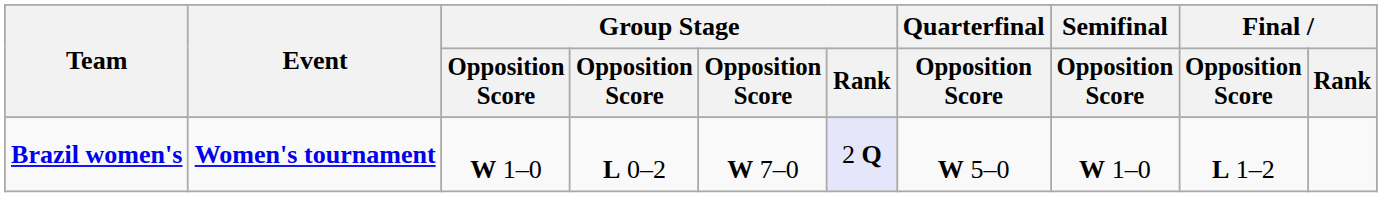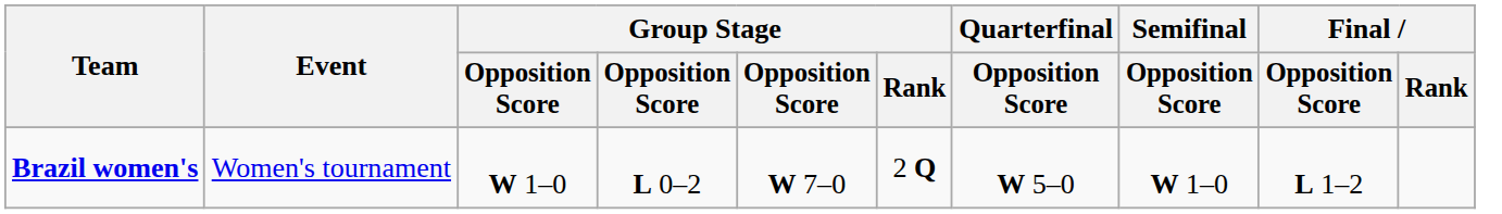Brazil women's | Event: bold -> normal
Brazil women's | Group Stage / Rank: lavender background -> no background
